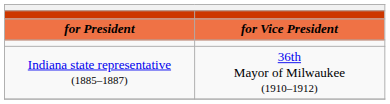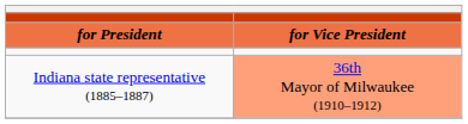Indiana state representative (1885–1887) | column 2: no background -> lightsalmon background
